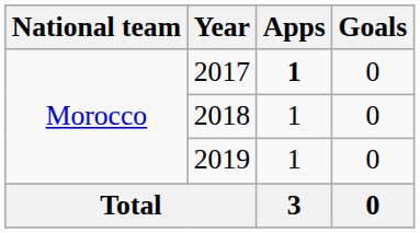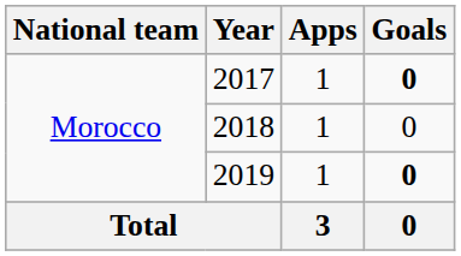2017 | Apps: bold -> normal
2017 | Goals: normal -> bold
2019 | Goals: normal -> bold
